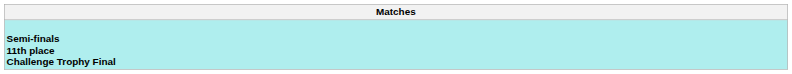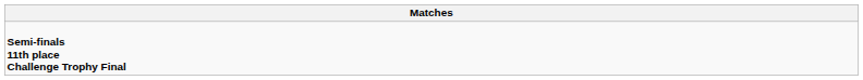row 2 | column 1: paleturquoise background -> no background
